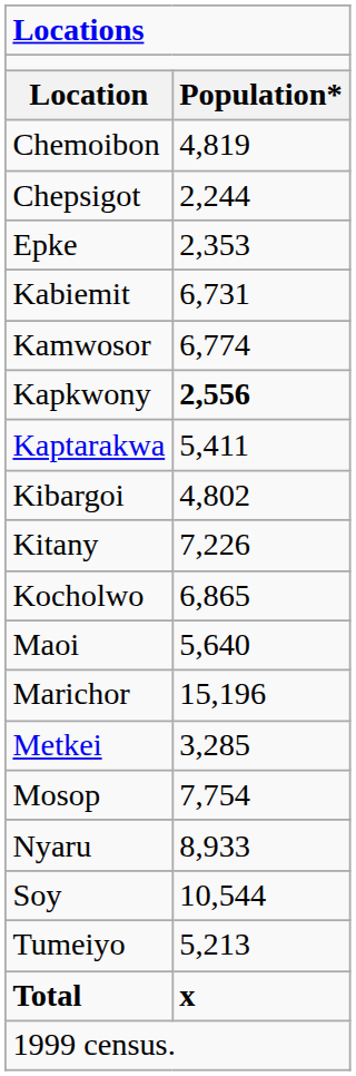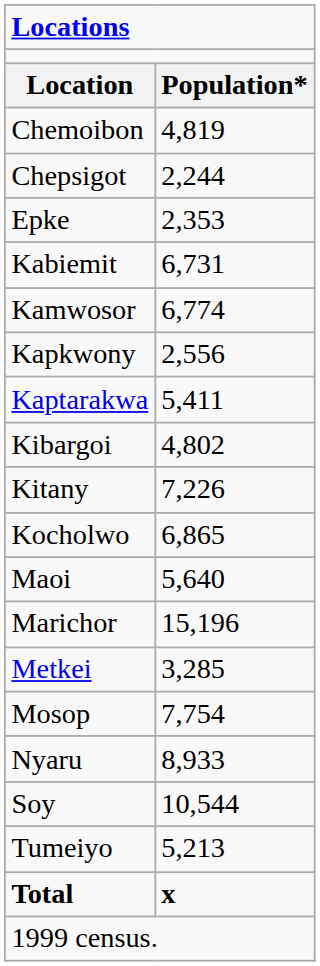Kapkwony | column 2: bold -> normal
